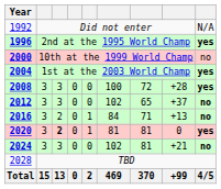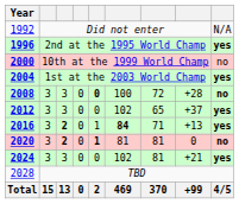2008 | column 5: normal -> bold
2008 | column 9: yes -> no
2012 | column 9: no -> yes
2016 | column 3: normal -> bold
2016 | column 6: normal -> bold
2016 | column 9: no -> yes
2020 | column 5: normal -> bold
2020 | column 9: yes -> no
2024 | column 9: no -> yes
